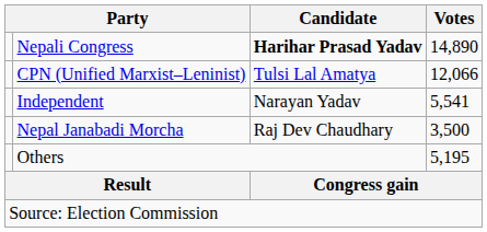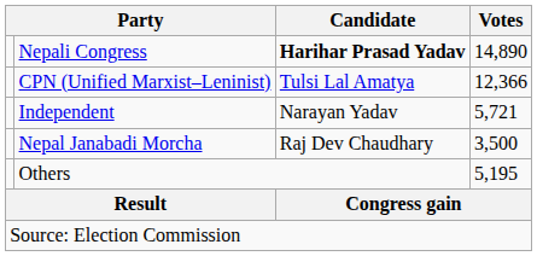CPN (Unified Marxist–Leninist) | Votes: 12,066 -> 12,366
Independent | Votes: 5,541 -> 5,721
